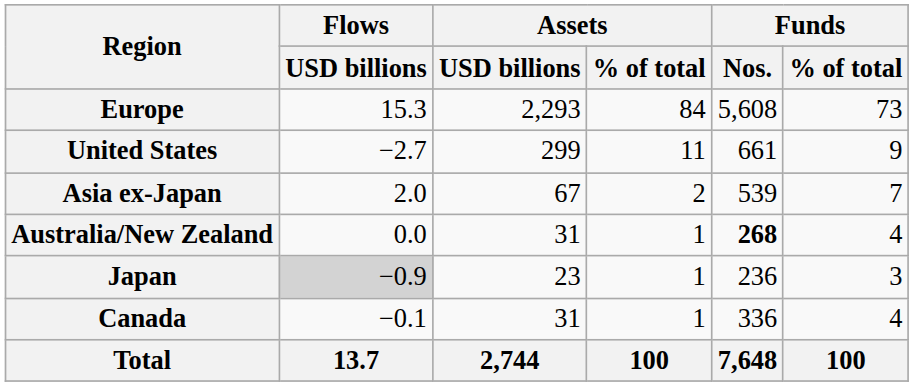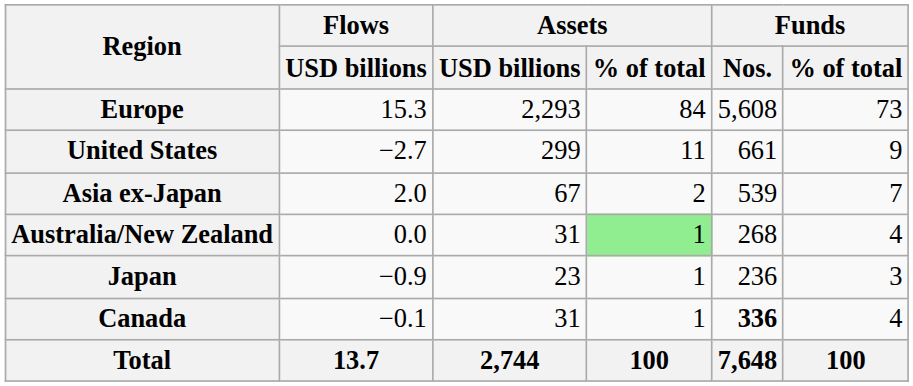Australia/New Zealand | Assets / % of total: no background -> lightgreen background
Australia/New Zealand | Funds / Nos.: bold -> normal
Japan | Flows / USD billions: lightgrey background -> no background
Canada | Funds / Nos.: normal -> bold
